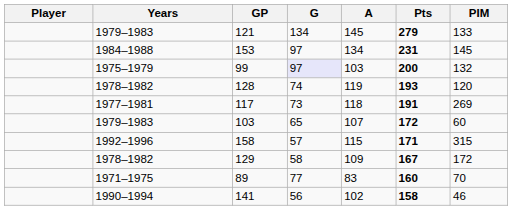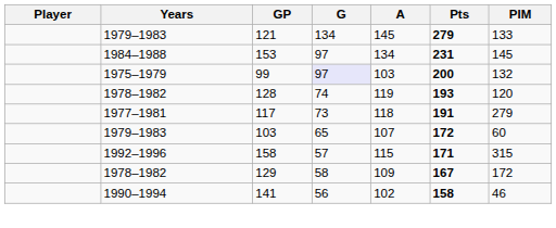117 | PIM: 269 -> 279
- row: 1971–1975 | 89 | 77 | 83 | 160 | 70
